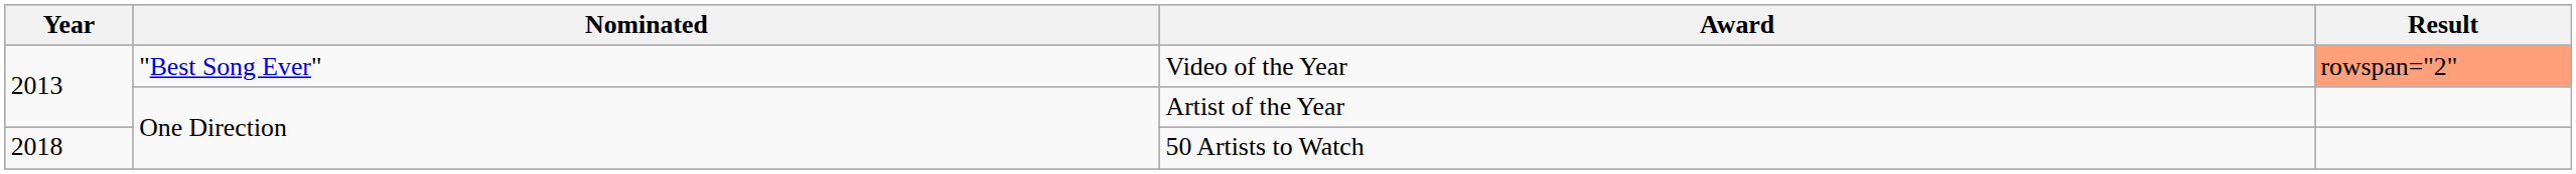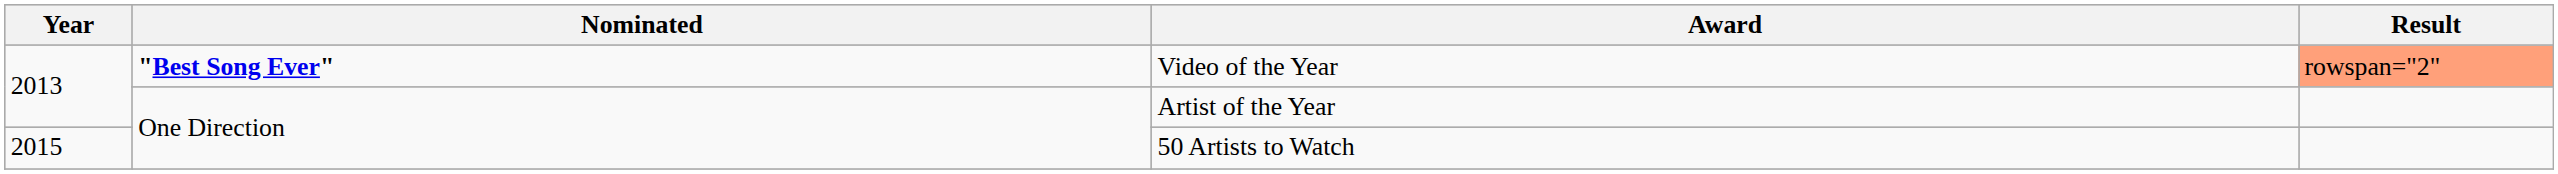Video of the Year | Nominated: normal -> bold
50 Artists to Watch | Year: 2018 -> 2015
